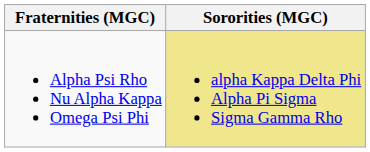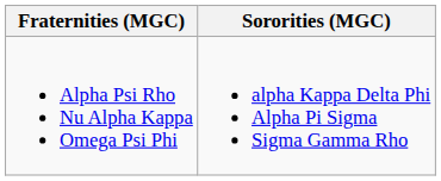Alpha Psi Rho Nu Alpha Kappa Omega Psi Phi | Sororities (MGC): khaki background -> no background
